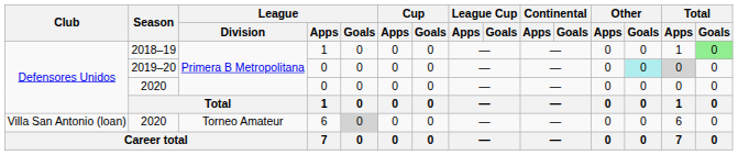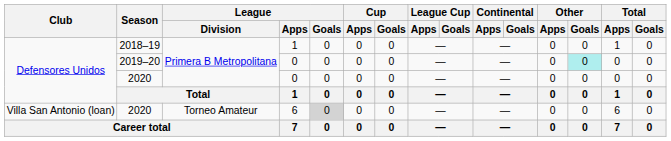2018–19 | Total / Goals: lightgreen background -> no background
2019–20 | Total / Apps: lightgrey background -> no background
